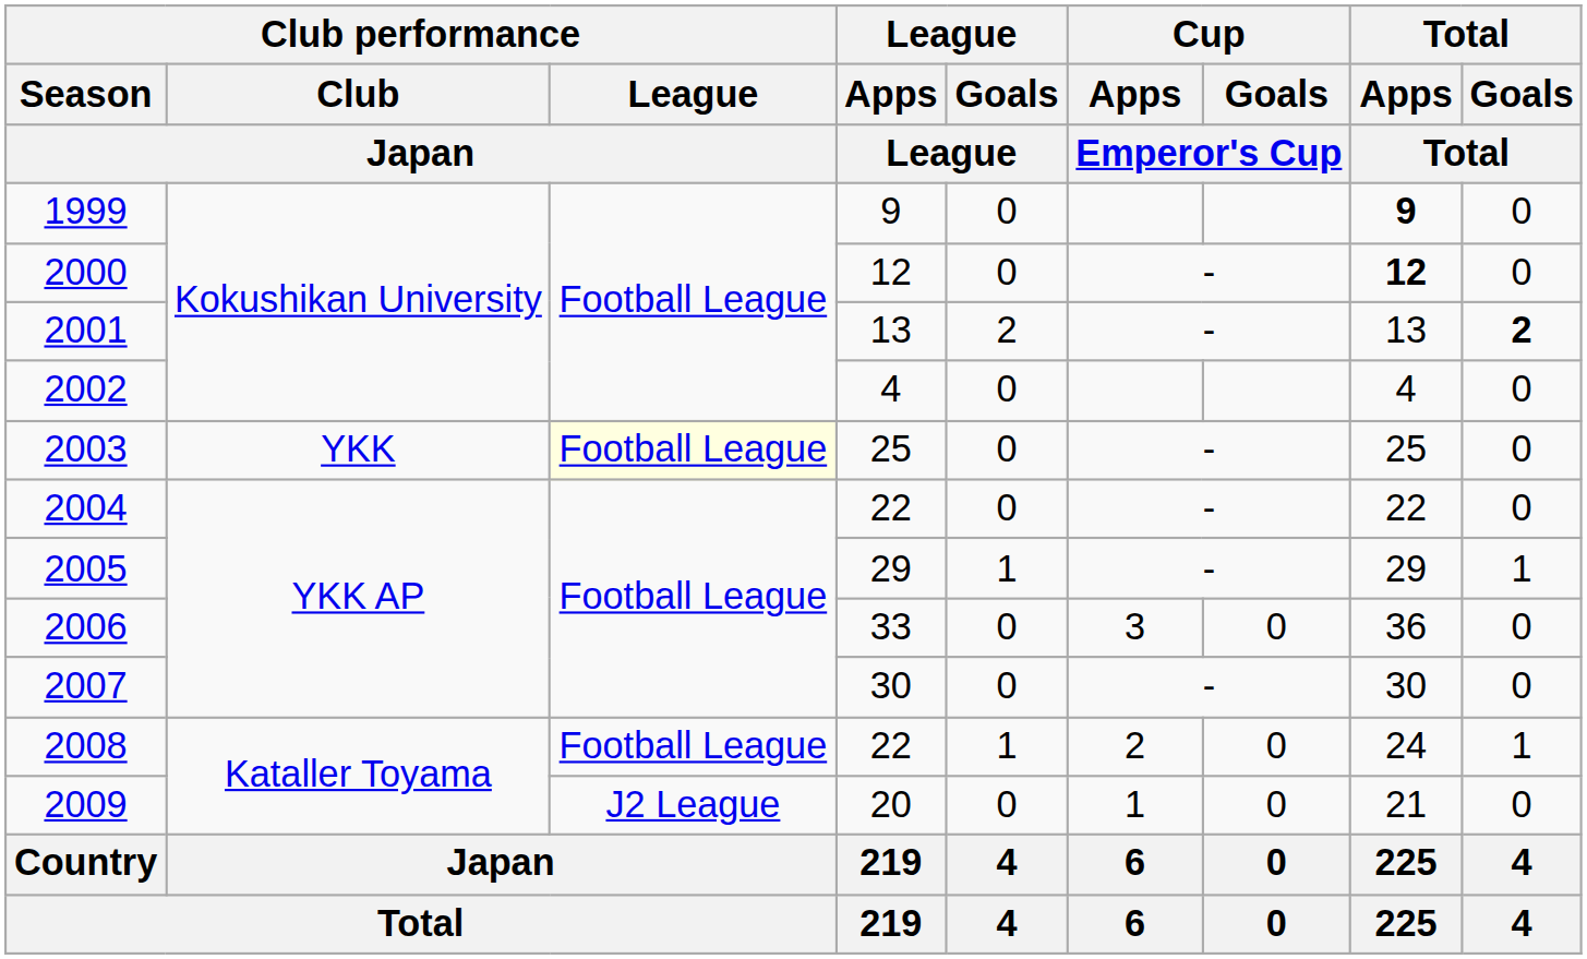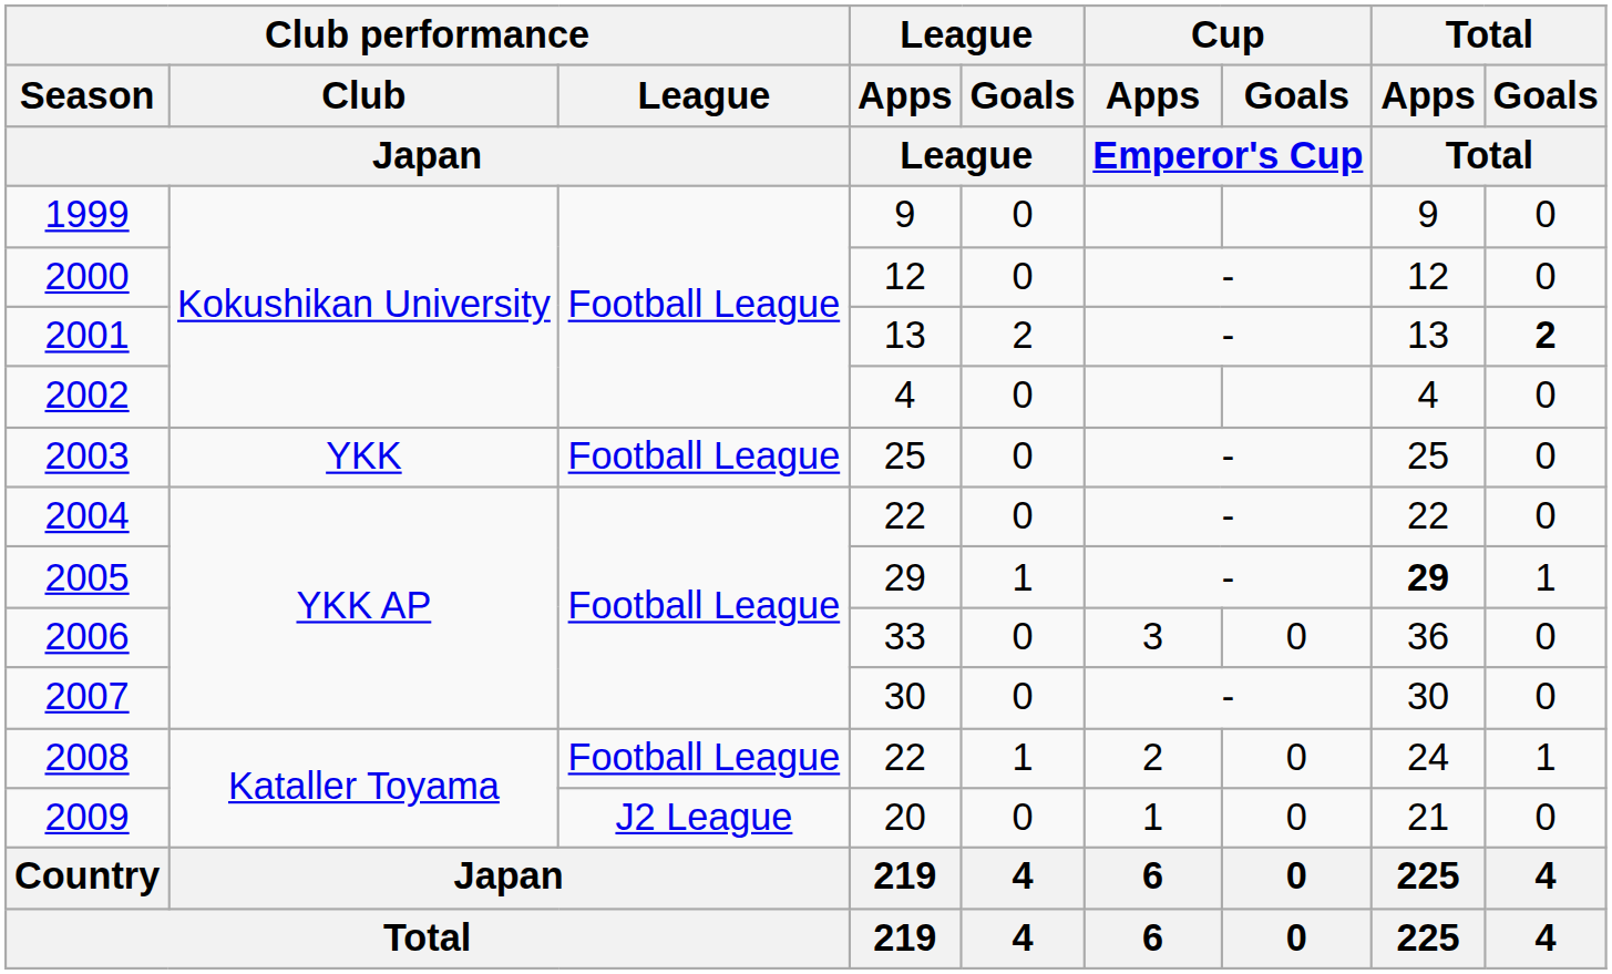1999 | Total / Apps / Total: bold -> normal
2000 | Total / Apps / Total: bold -> normal
2003 | Club performance / League / Japan: lightyellow background -> no background
2005 | Total / Apps / Total: normal -> bold
